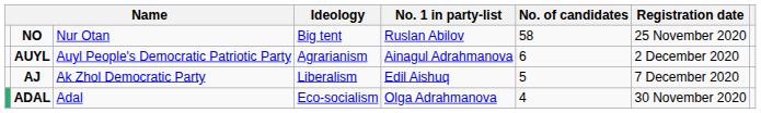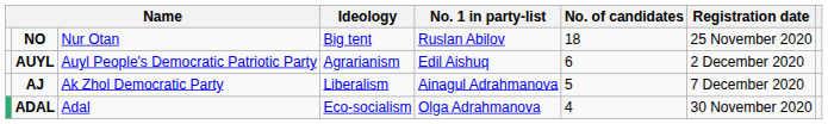NO | No. of candidates: 58 -> 18
AUYL | No. 1 in party-list: Ainagul Adrahmanova -> Edil Aishuq
AJ | No. 1 in party-list: Edil Aishuq -> Ainagul Adrahmanova
